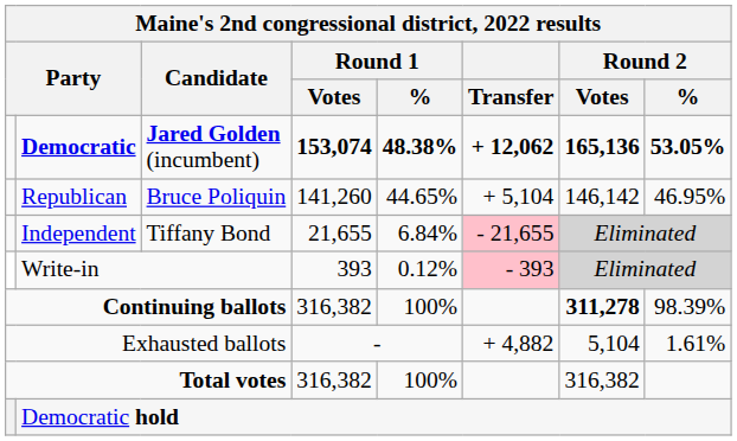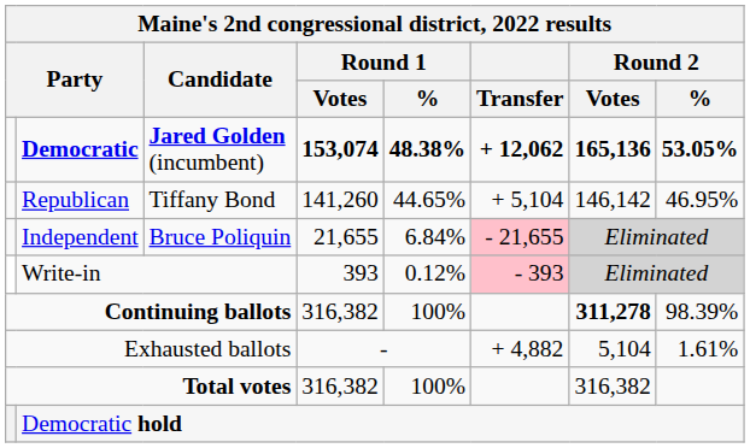Republican | Candidate: Bruce Poliquin -> Tiffany Bond
Independent | Candidate: Tiffany Bond -> Bruce Poliquin
